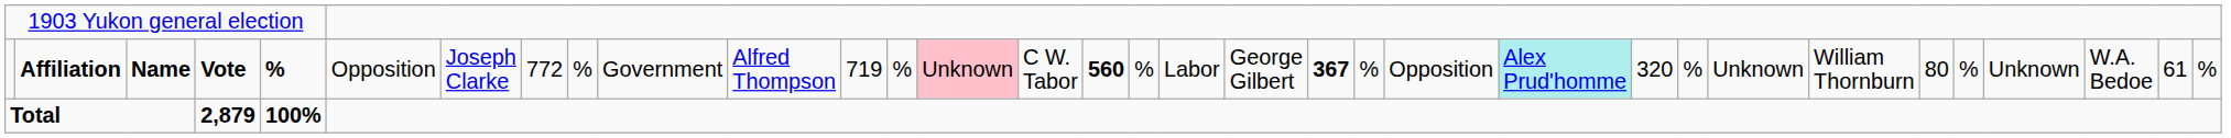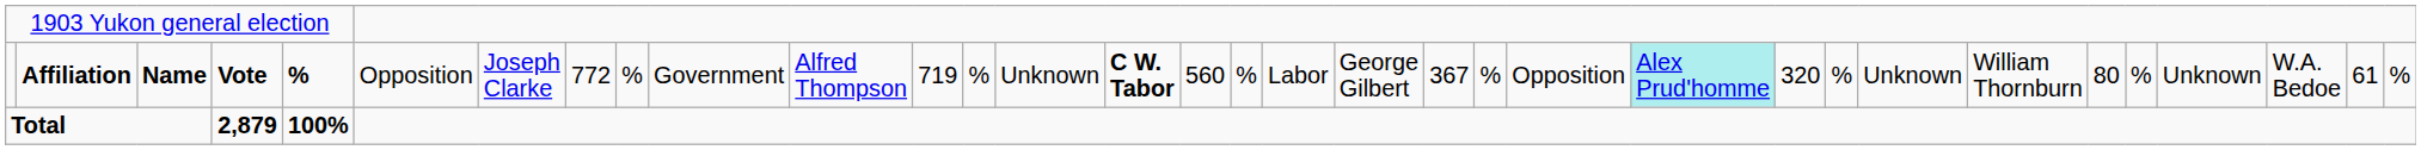row 2 | column 14: pink background -> no background
row 2 | column 15: normal -> bold
row 2 | column 16: bold -> normal
row 2 | column 20: bold -> normal
